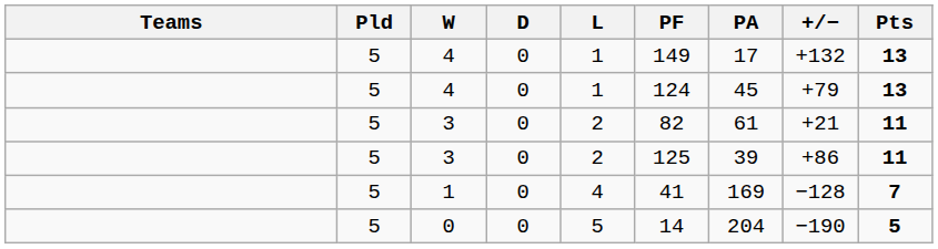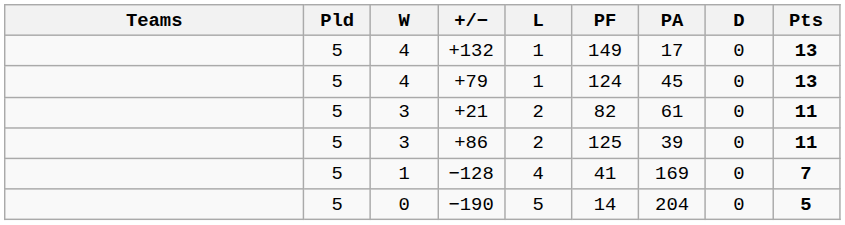columns swapped: D <-> +/−
